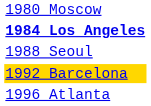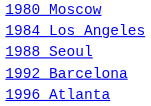1984 Los Angeles | column 1: bold -> normal
1992 Barcelona | column 1: gold background -> no background
